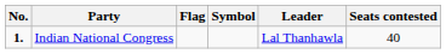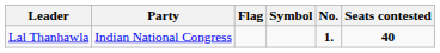columns swapped: No. <-> Leader
Indian National Congress | Seats contested: normal -> bold
